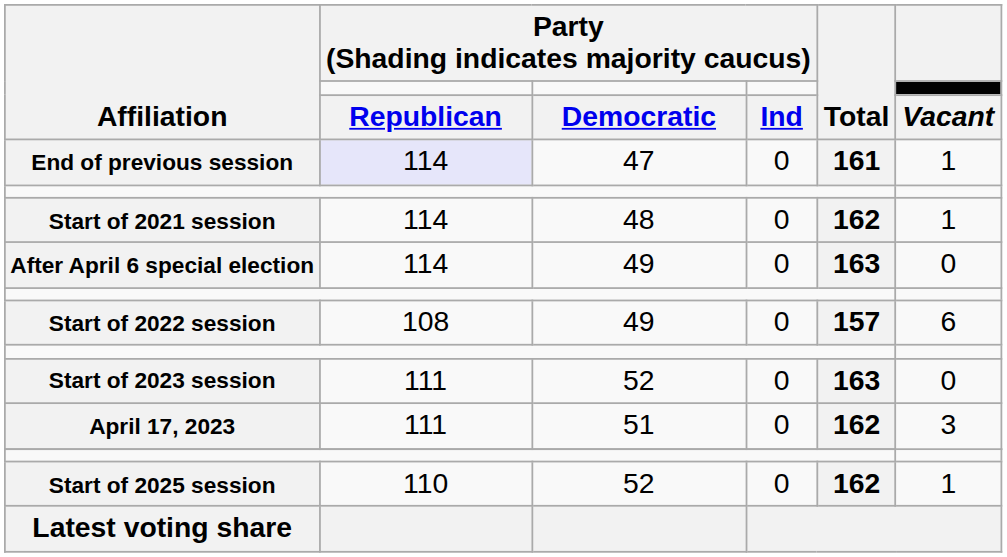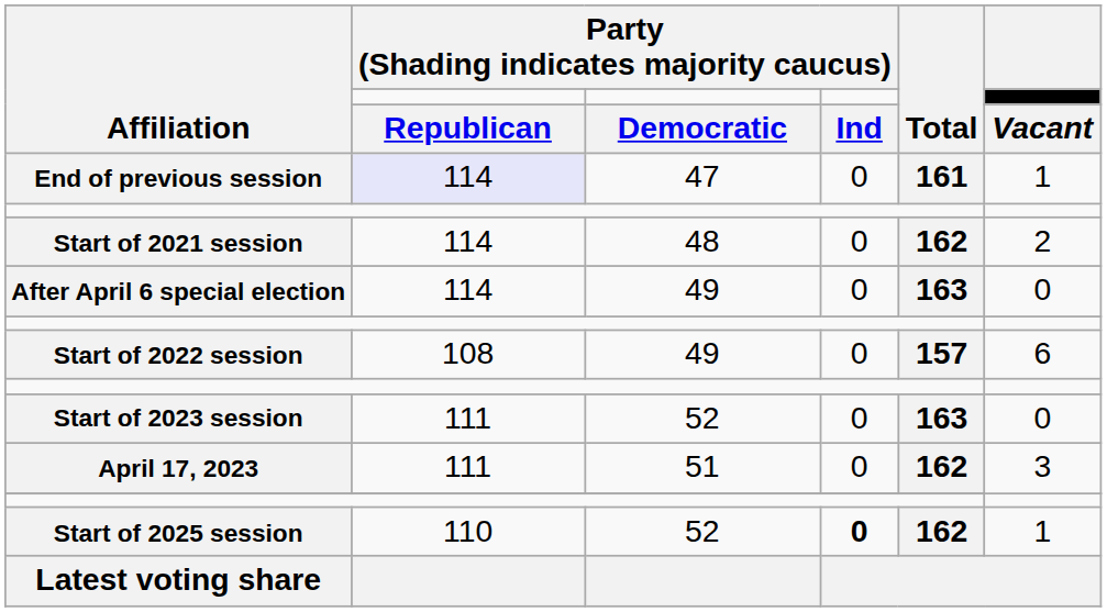Start of 2021 session | column 6: 1 -> 2
Start of 2025 session | column 4: normal -> bold
